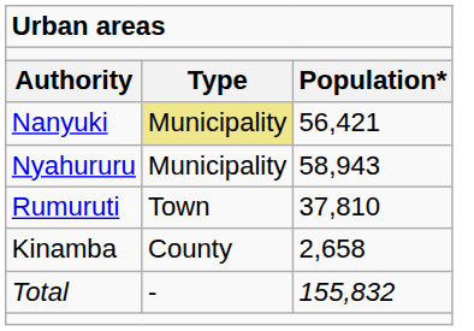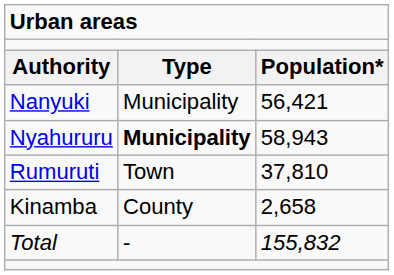Nanyuki | column 2: khaki background -> no background
Nyahururu | column 2: normal -> bold
